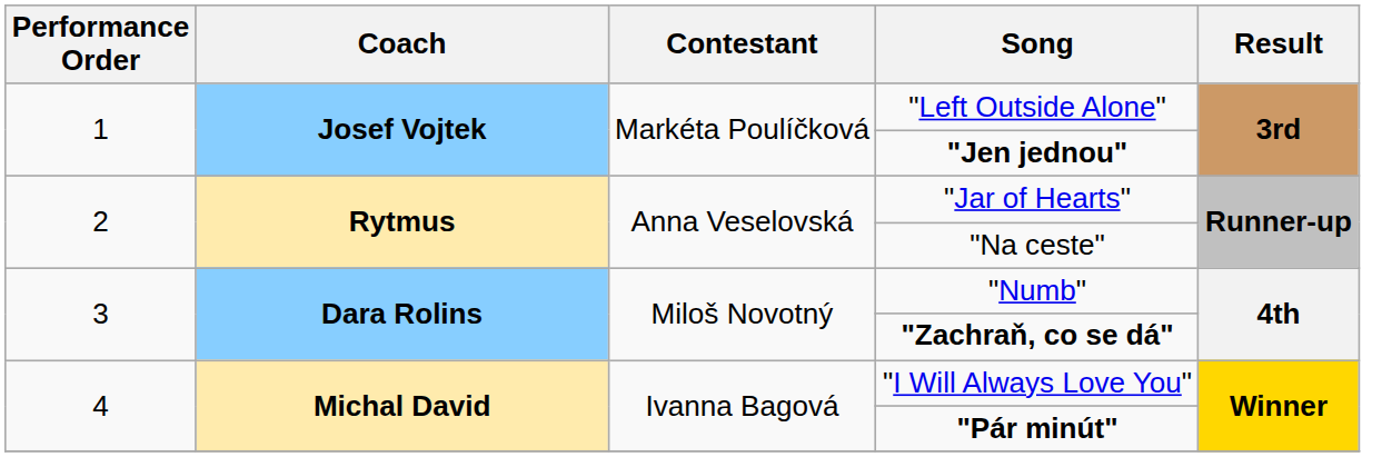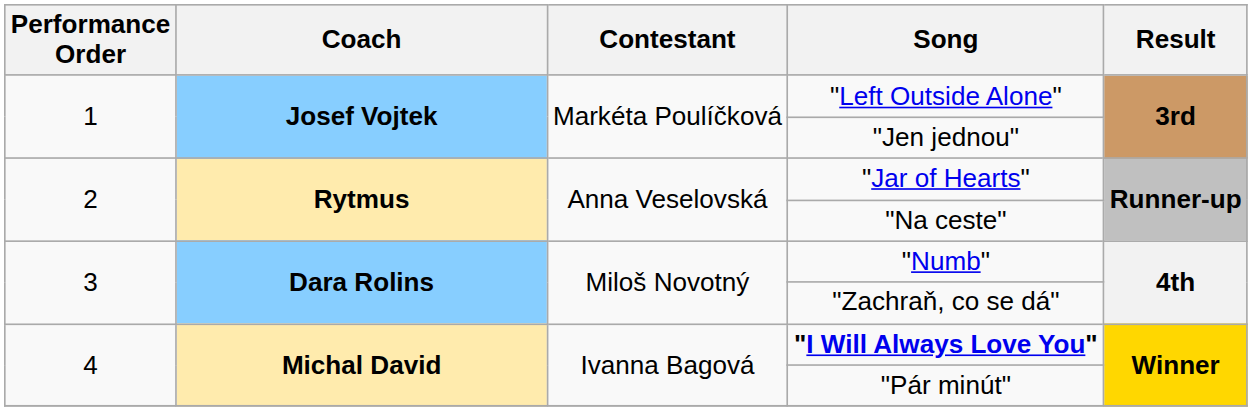"Jen jednou" | Song: bold -> normal
"Zachraň, co se dá" | Song: bold -> normal
"I Will Always Love You" | Song: normal -> bold
"Pár minút" | Song: bold -> normal
